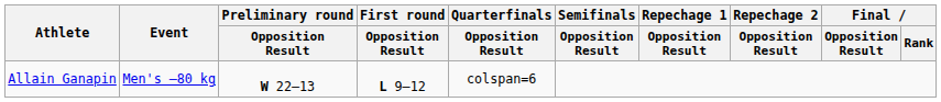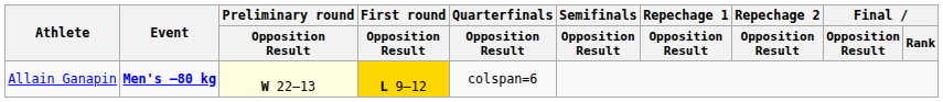Allain Ganapin | Event: normal -> bold
Allain Ganapin | Preliminary round / Opposition Result: no background -> lightyellow background
Allain Ganapin | First round / Opposition Result: no background -> gold background
